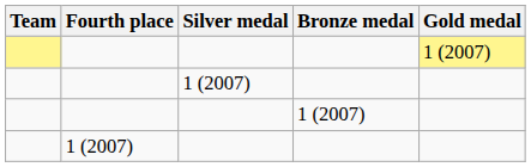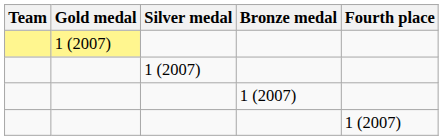columns swapped: Gold medal <-> Fourth place
